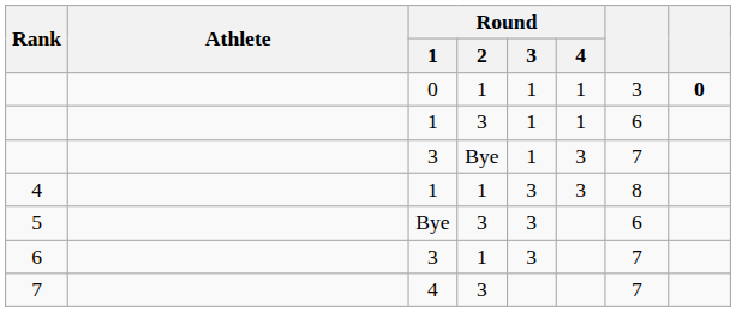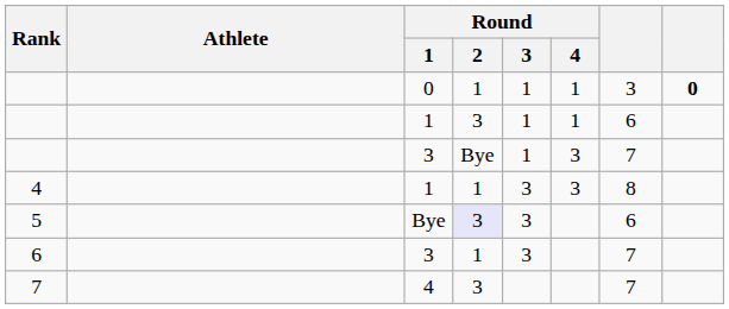5 | Round / 2: no background -> lavender background
